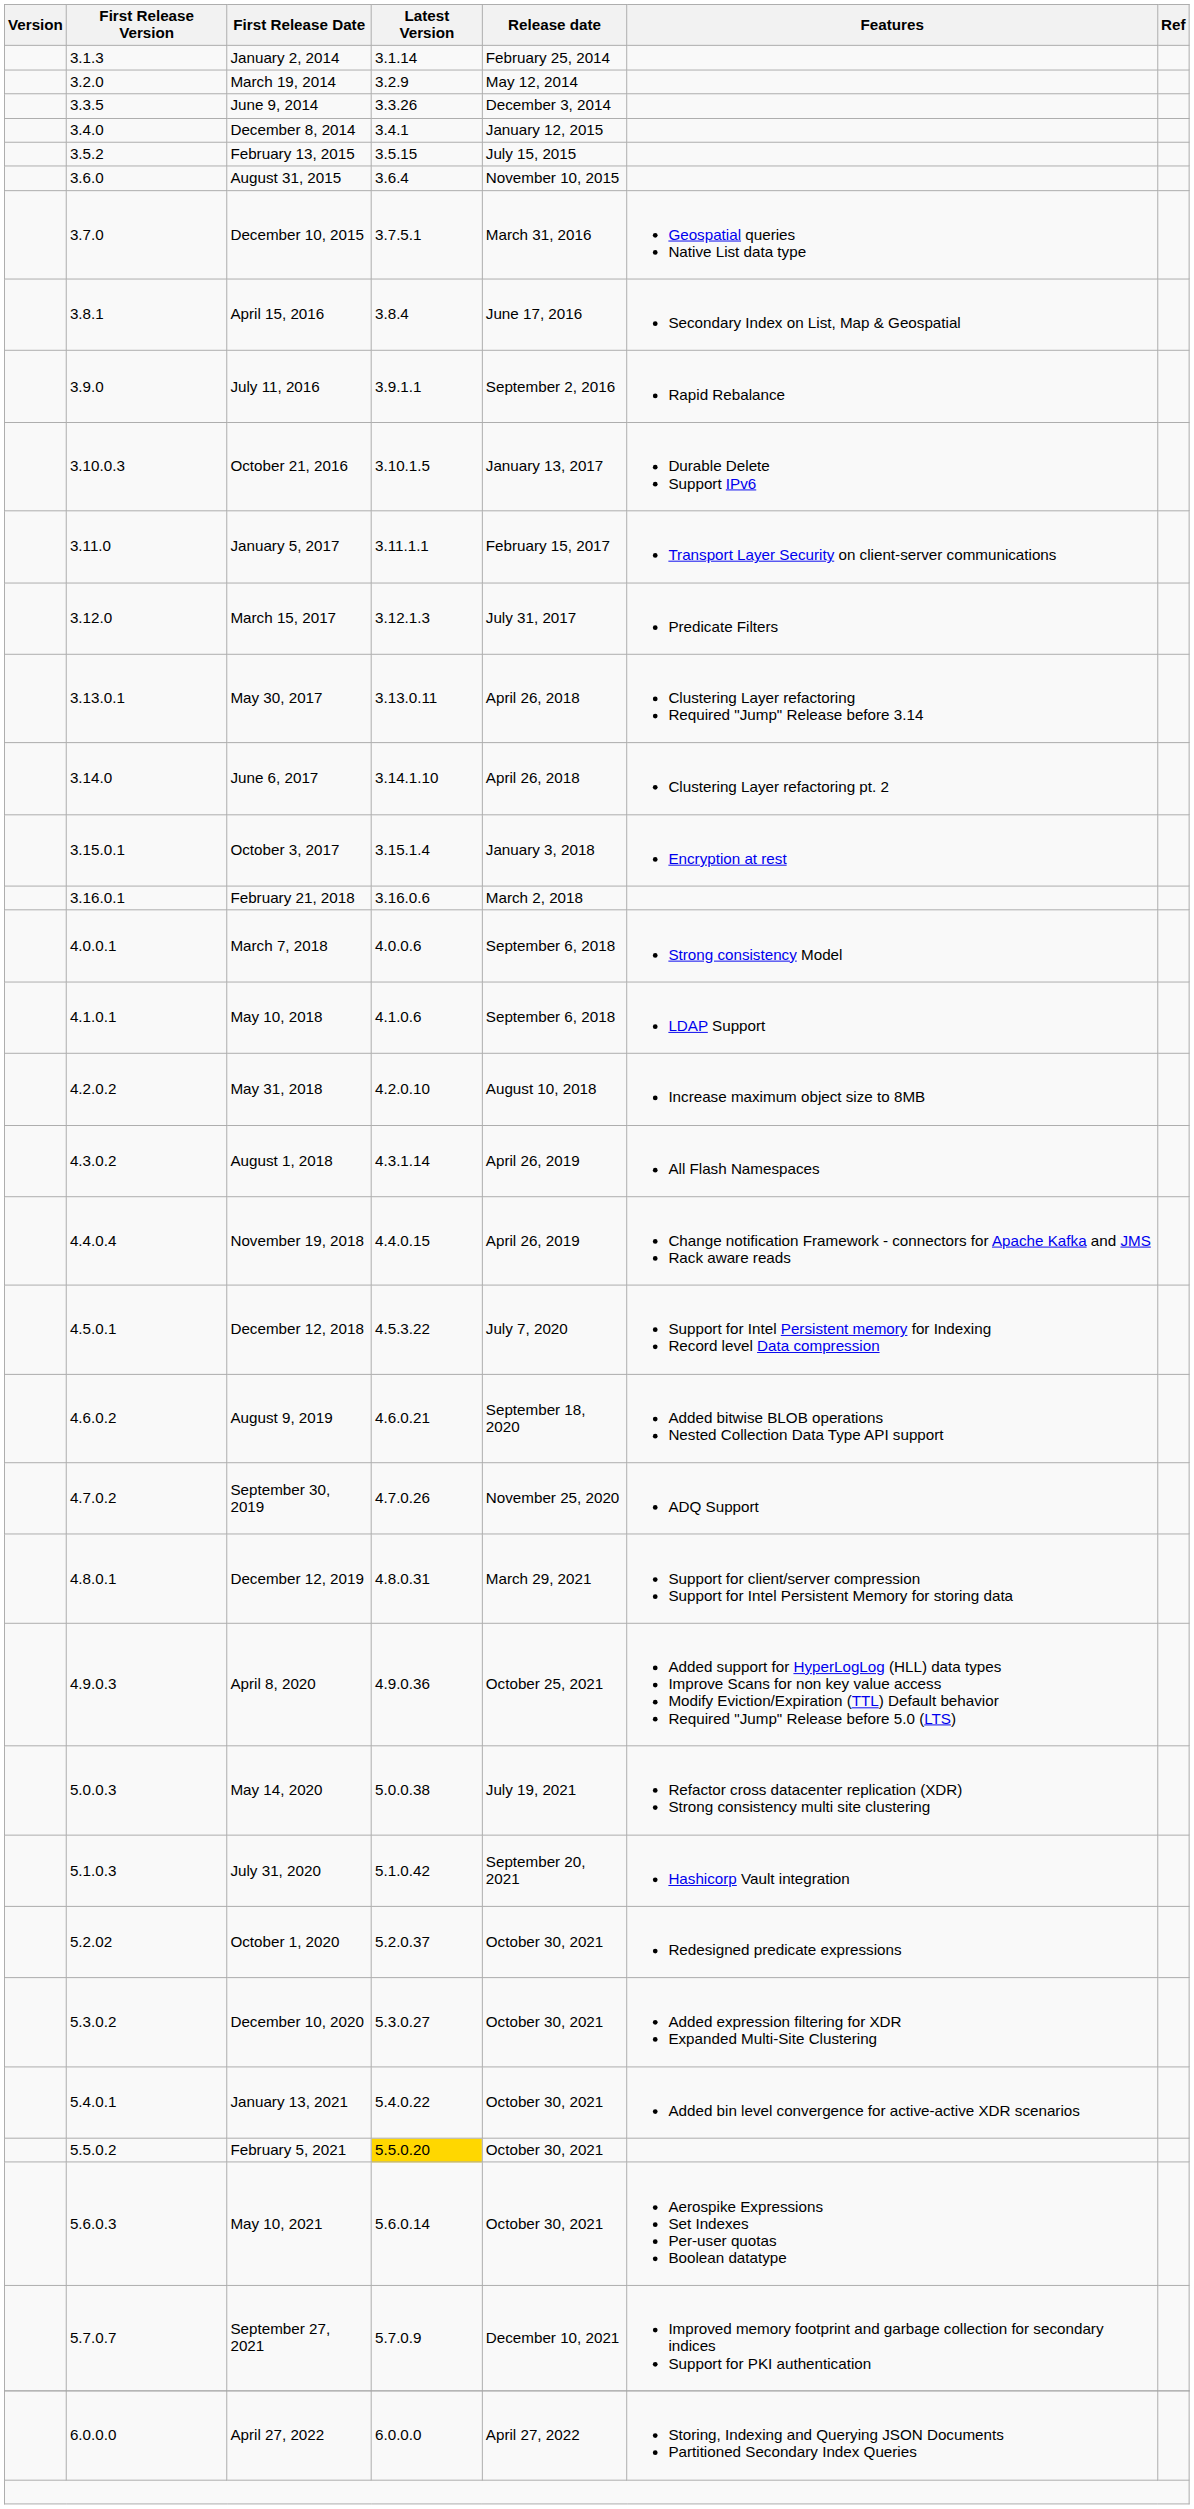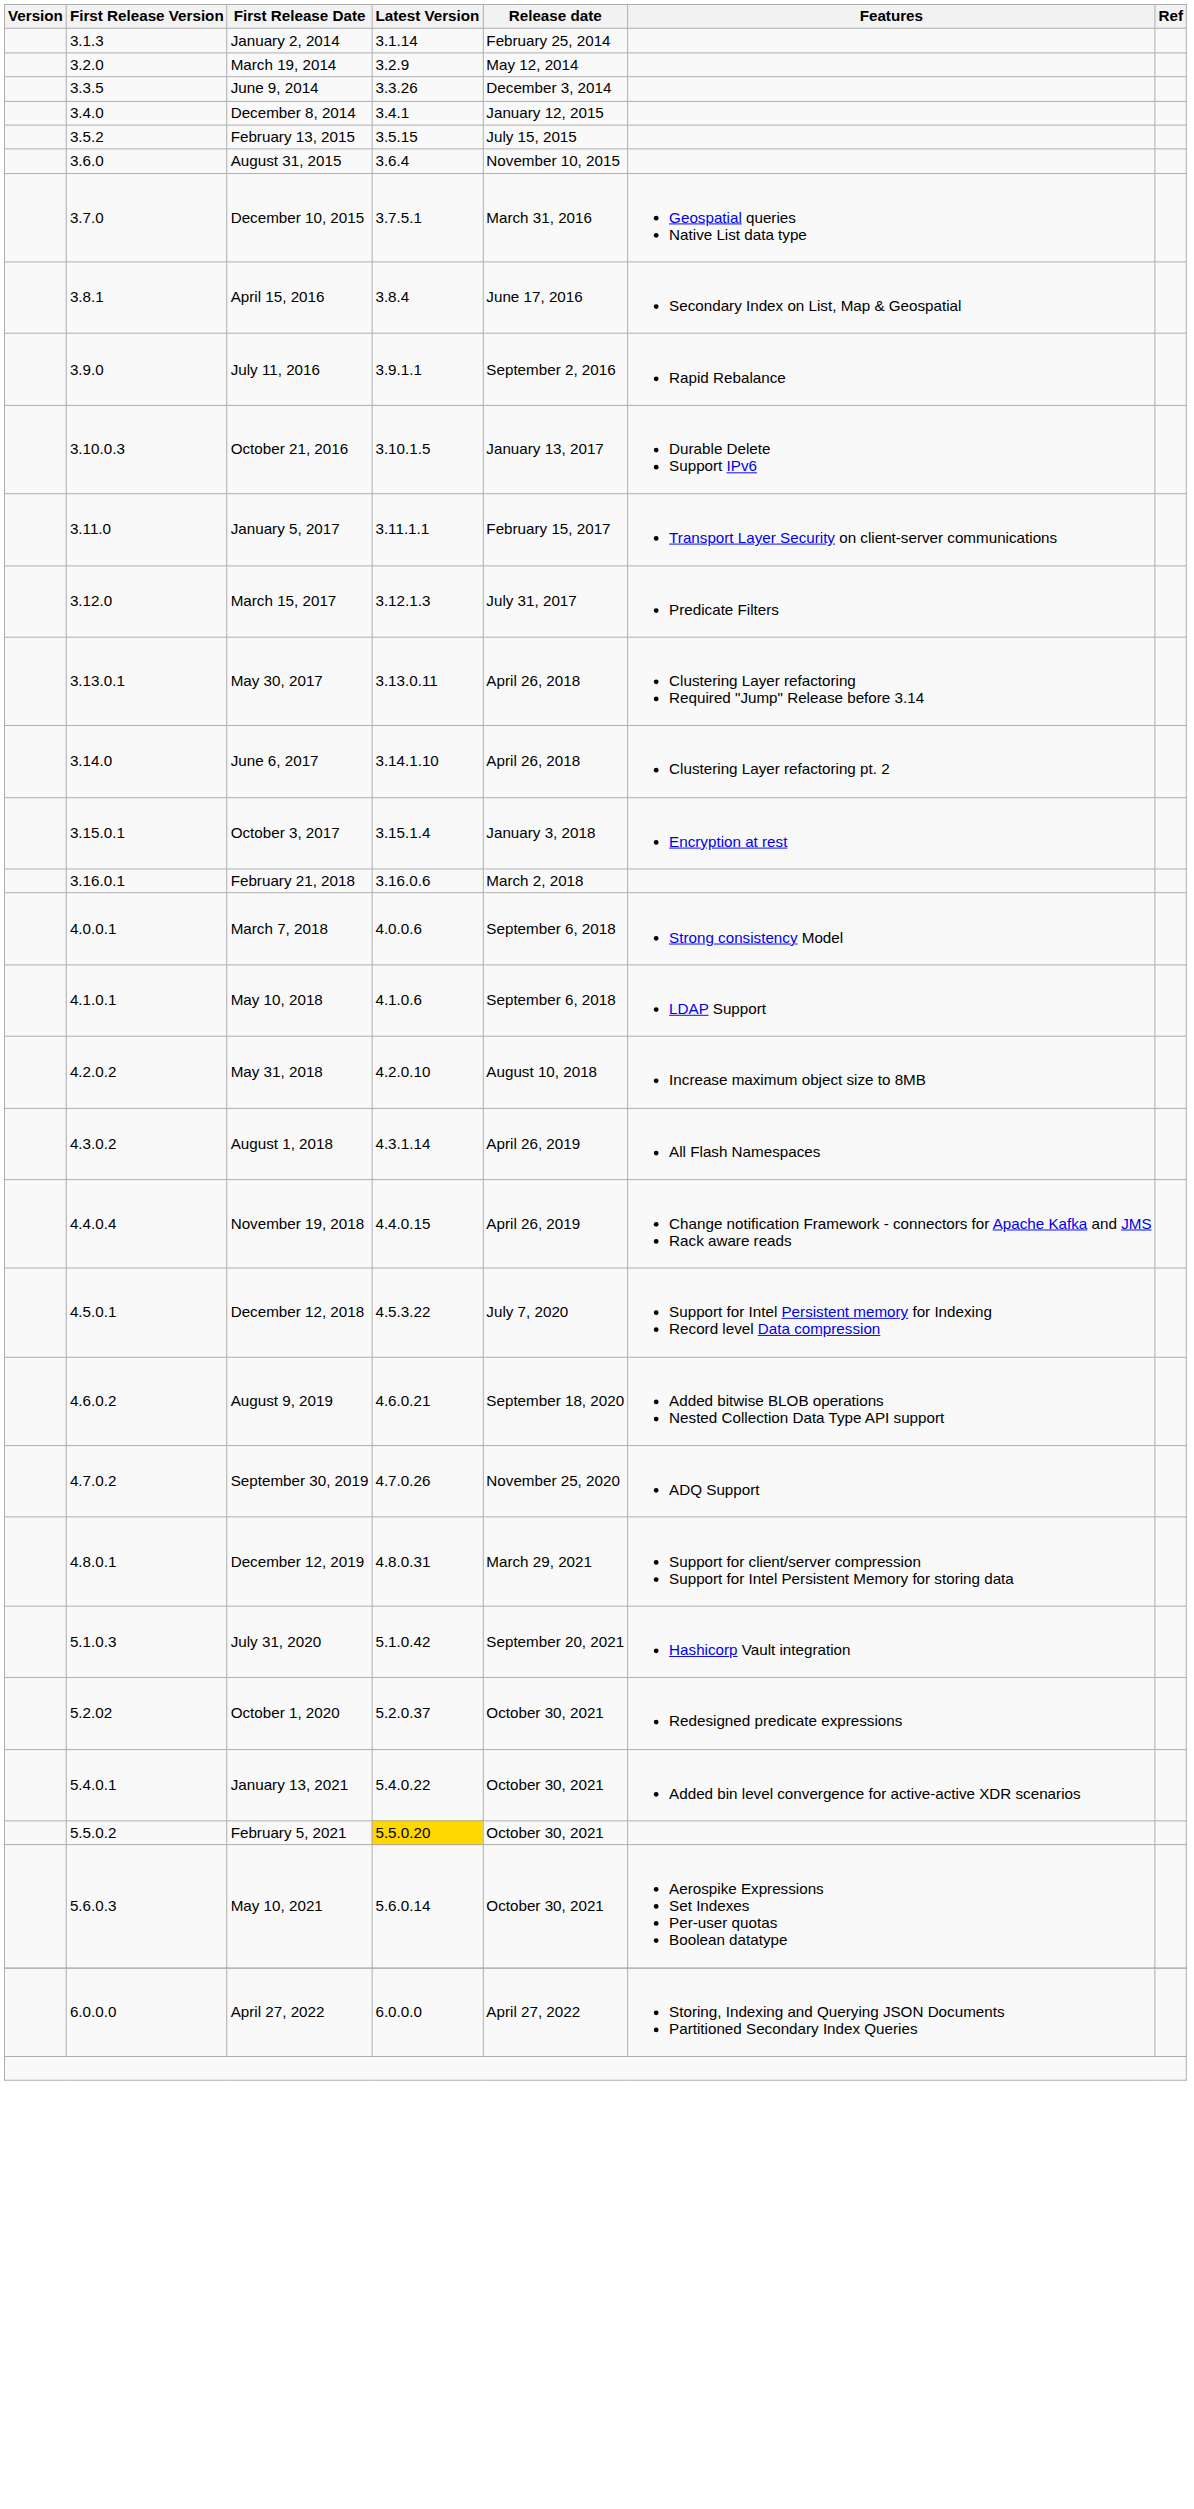- row: 4.9.0.3 | April 8, 2020 | 4.9.0.36 | October 25, 2021 | Added support for HyperLogLog (HLL) data types Improve Scans for non key value access Modify Eviction/Expiration (TTL) Default behavior Required "Jump" Release before 5.0 (LTS)
- row: 5.0.0.3 | May 14, 2020 | 5.0.0.38 | July 19, 2021 | Refactor cross datacenter replication (XDR) Strong consistency multi site clustering
- row: 5.3.0.2 | December 10, 2020 | 5.3.0.27 | October 30, 2021 | Added expression filtering for XDR Expanded Multi-Site Clustering
- row: 5.7.0.7 | September 27, 2021 | 5.7.0.9 | December 10, 2021 | Improved memory footprint and garbage collection for secondary indices Support for PKI authentication
